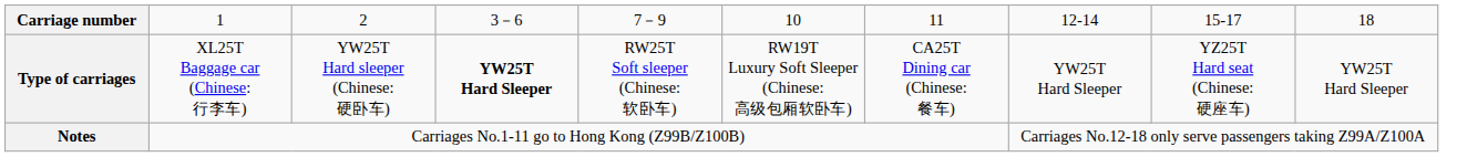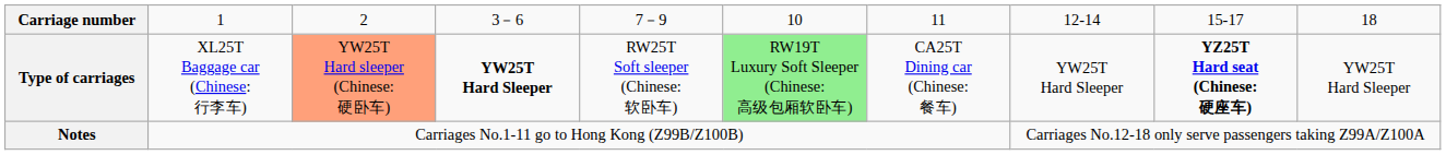Type of carriages | column 3: no background -> lightsalmon background
Type of carriages | column 6: no background -> lightgreen background
Type of carriages | column 9: normal -> bold
